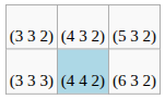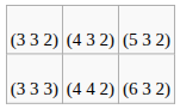(3 3 3) | column 2: lightblue background -> no background
